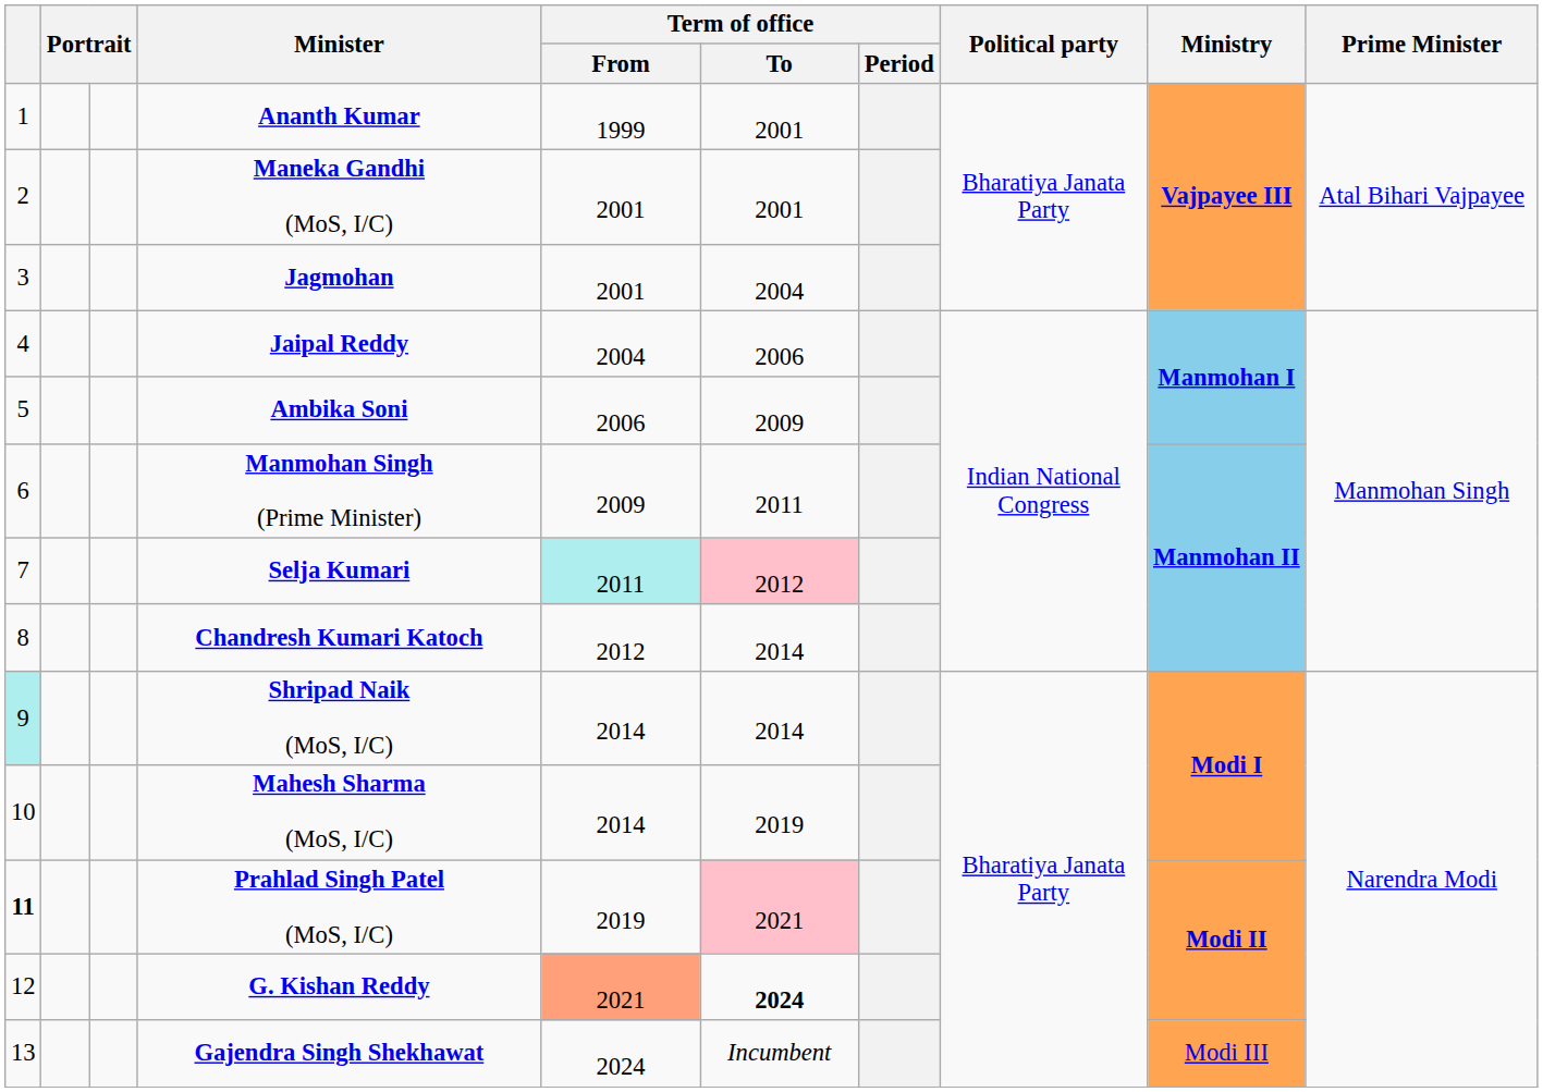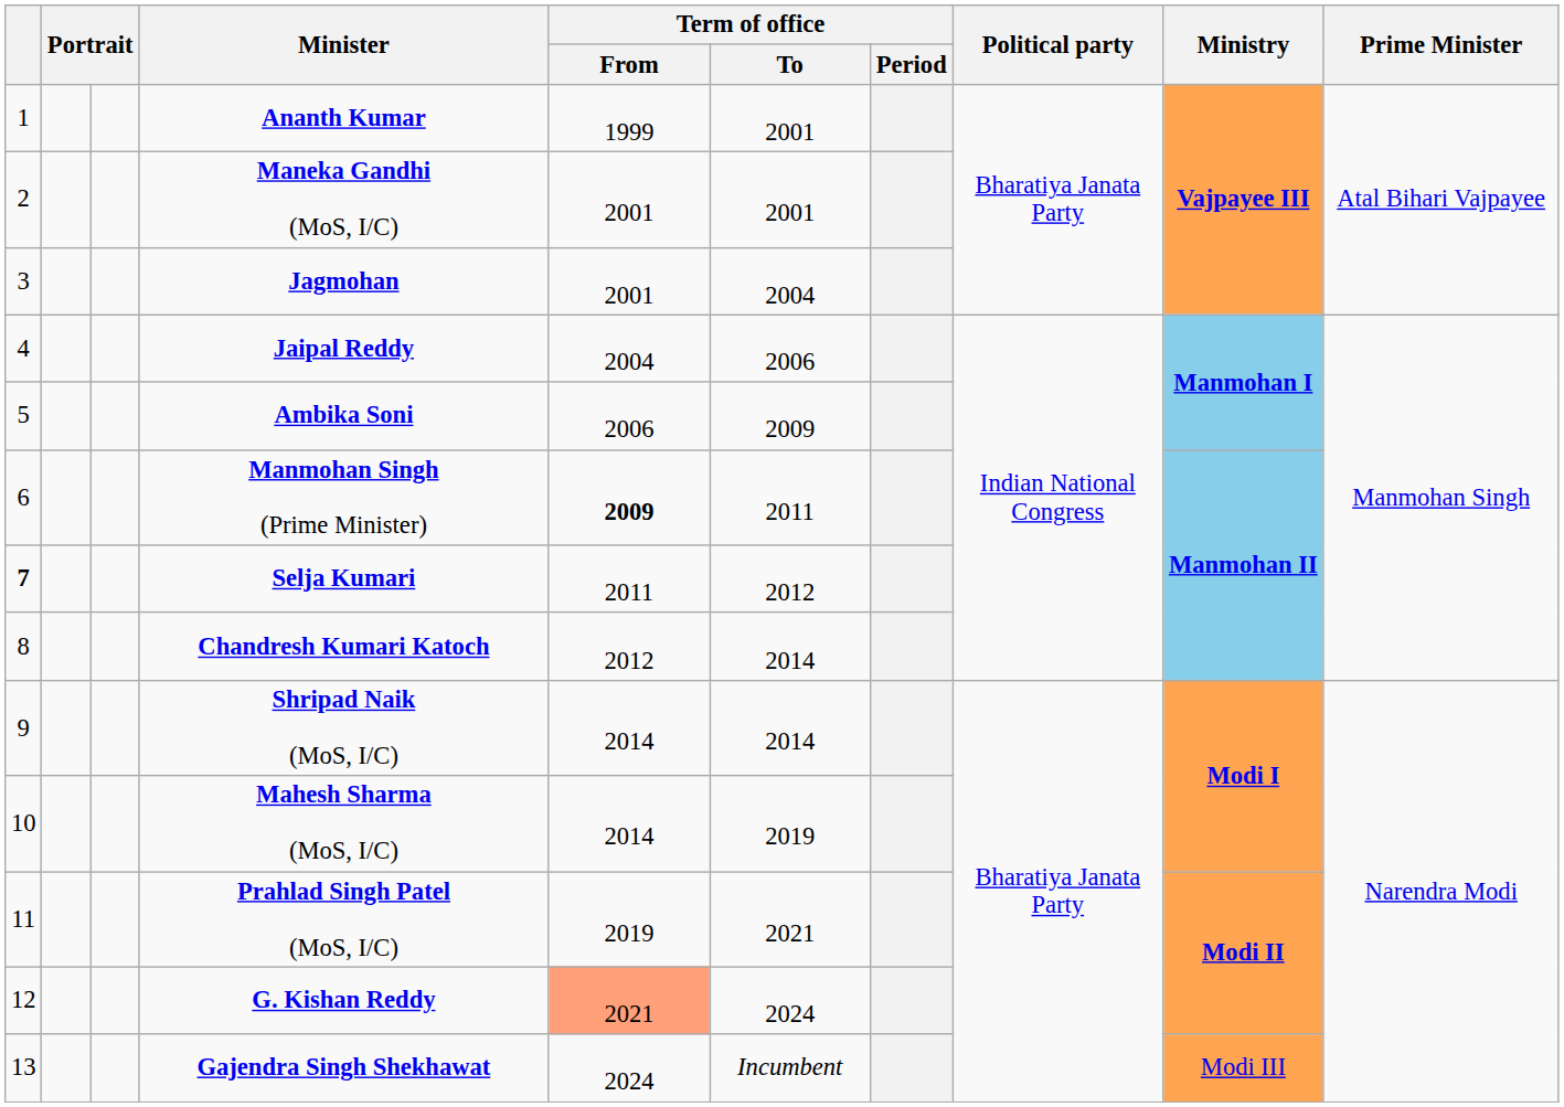Manmohan Singh (Prime Minister) | Term of office / From: normal -> bold
Selja Kumari | column 1: normal -> bold
Selja Kumari | Term of office / From: paleturquoise background -> no background
Selja Kumari | Term of office / To: pink background -> no background
Shripad Naik (MoS, I/C) | column 1: paleturquoise background -> no background
Prahlad Singh Patel (MoS, I/C) | column 1: bold -> normal
Prahlad Singh Patel (MoS, I/C) | Term of office / To: pink background -> no background
G. Kishan Reddy | Term of office / To: bold -> normal
